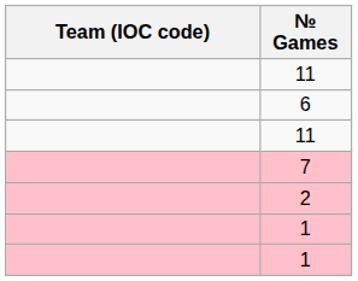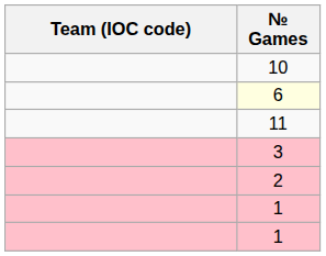row 2 | № Games: 11 -> 10
row 3 | № Games: no background -> lightyellow background
row 5 | № Games: 7 -> 3
